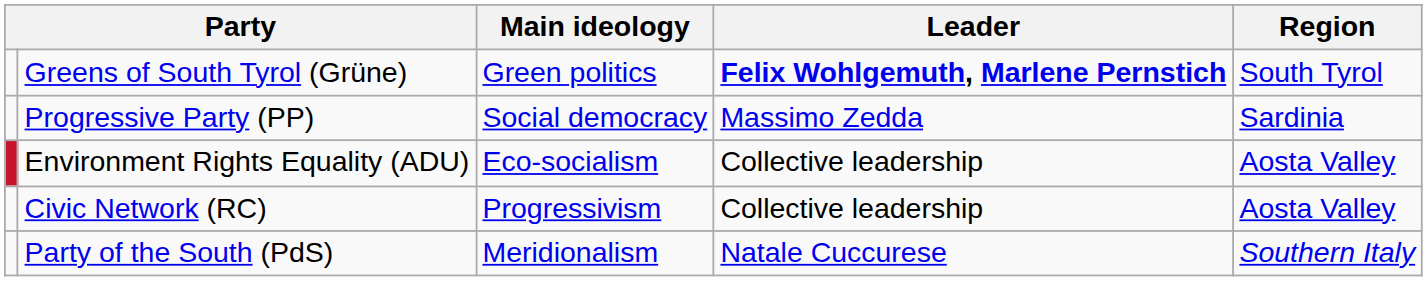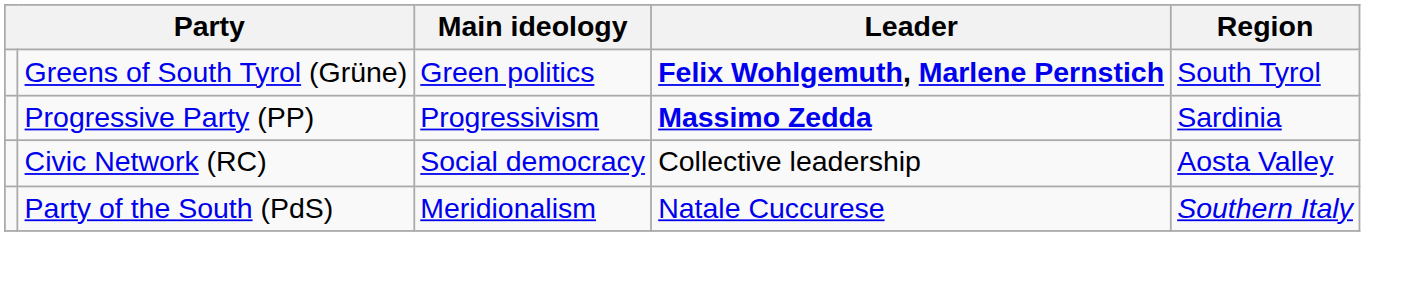Progressive Party (PP) | Main ideology: Social democracy -> Progressivism
Progressive Party (PP) | Leader: normal -> bold
- row: Environment Rights Equality (ADU) | Eco-socialism | Collective leadership | Aosta Valley
Civic Network (RC) | Main ideology: Progressivism -> Social democracy
